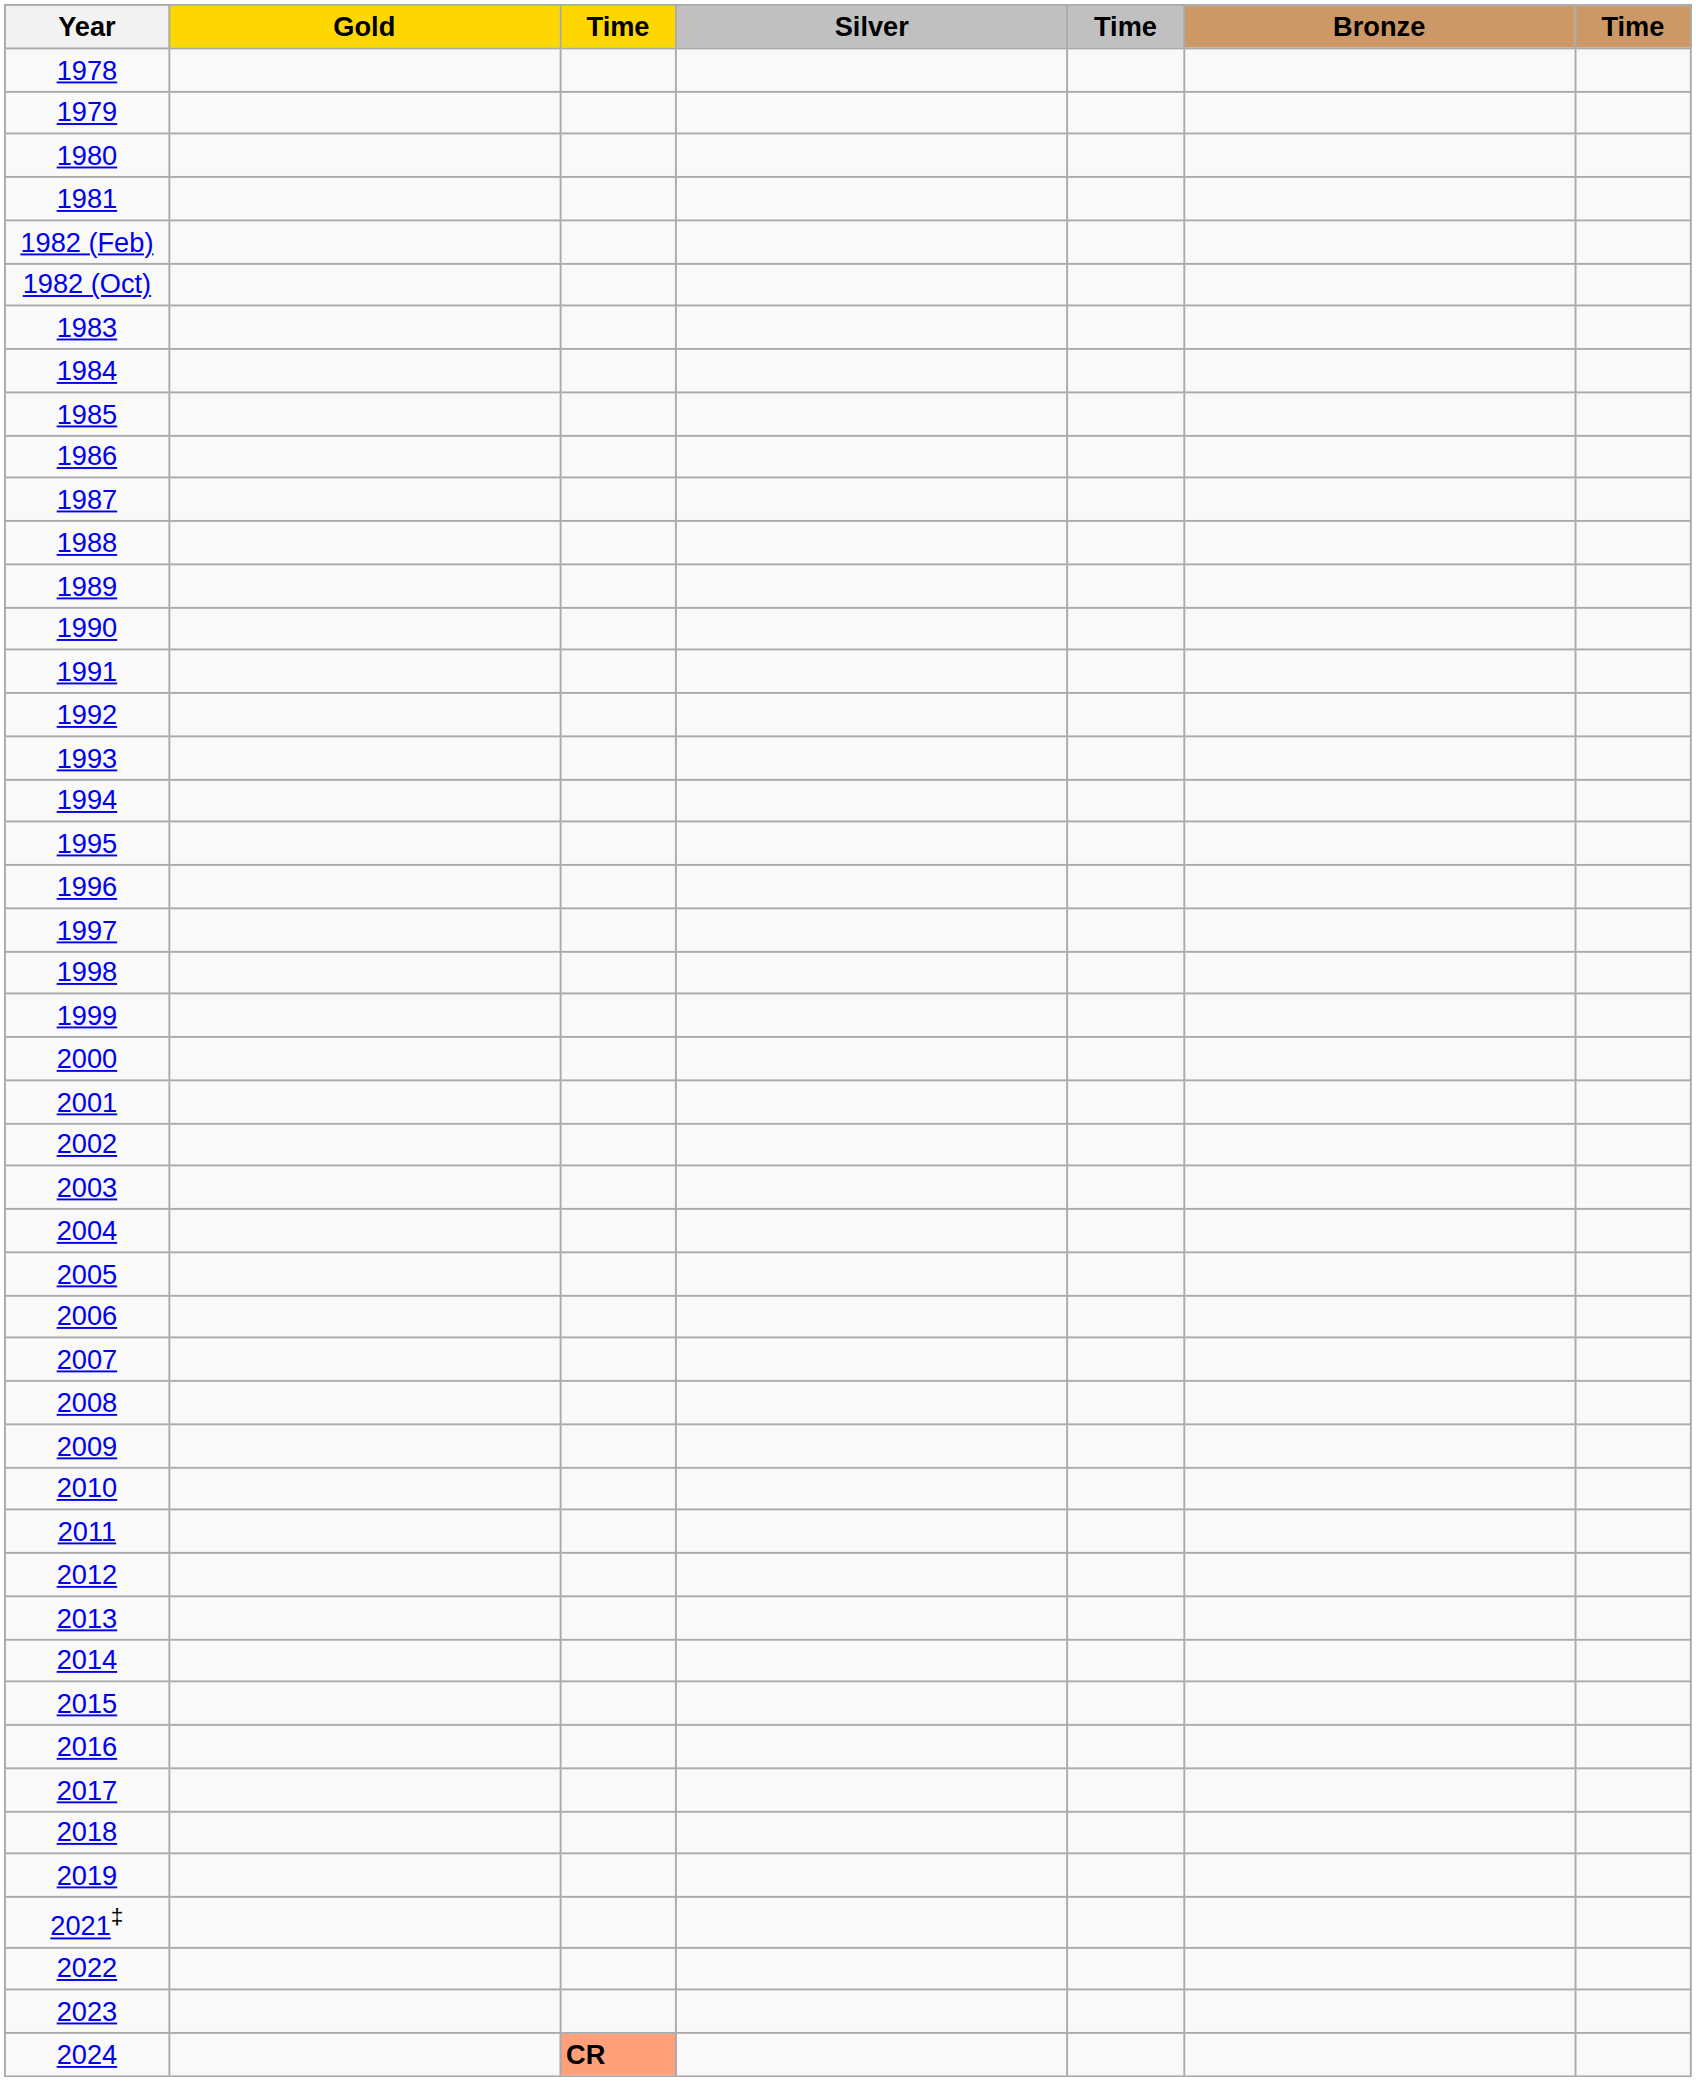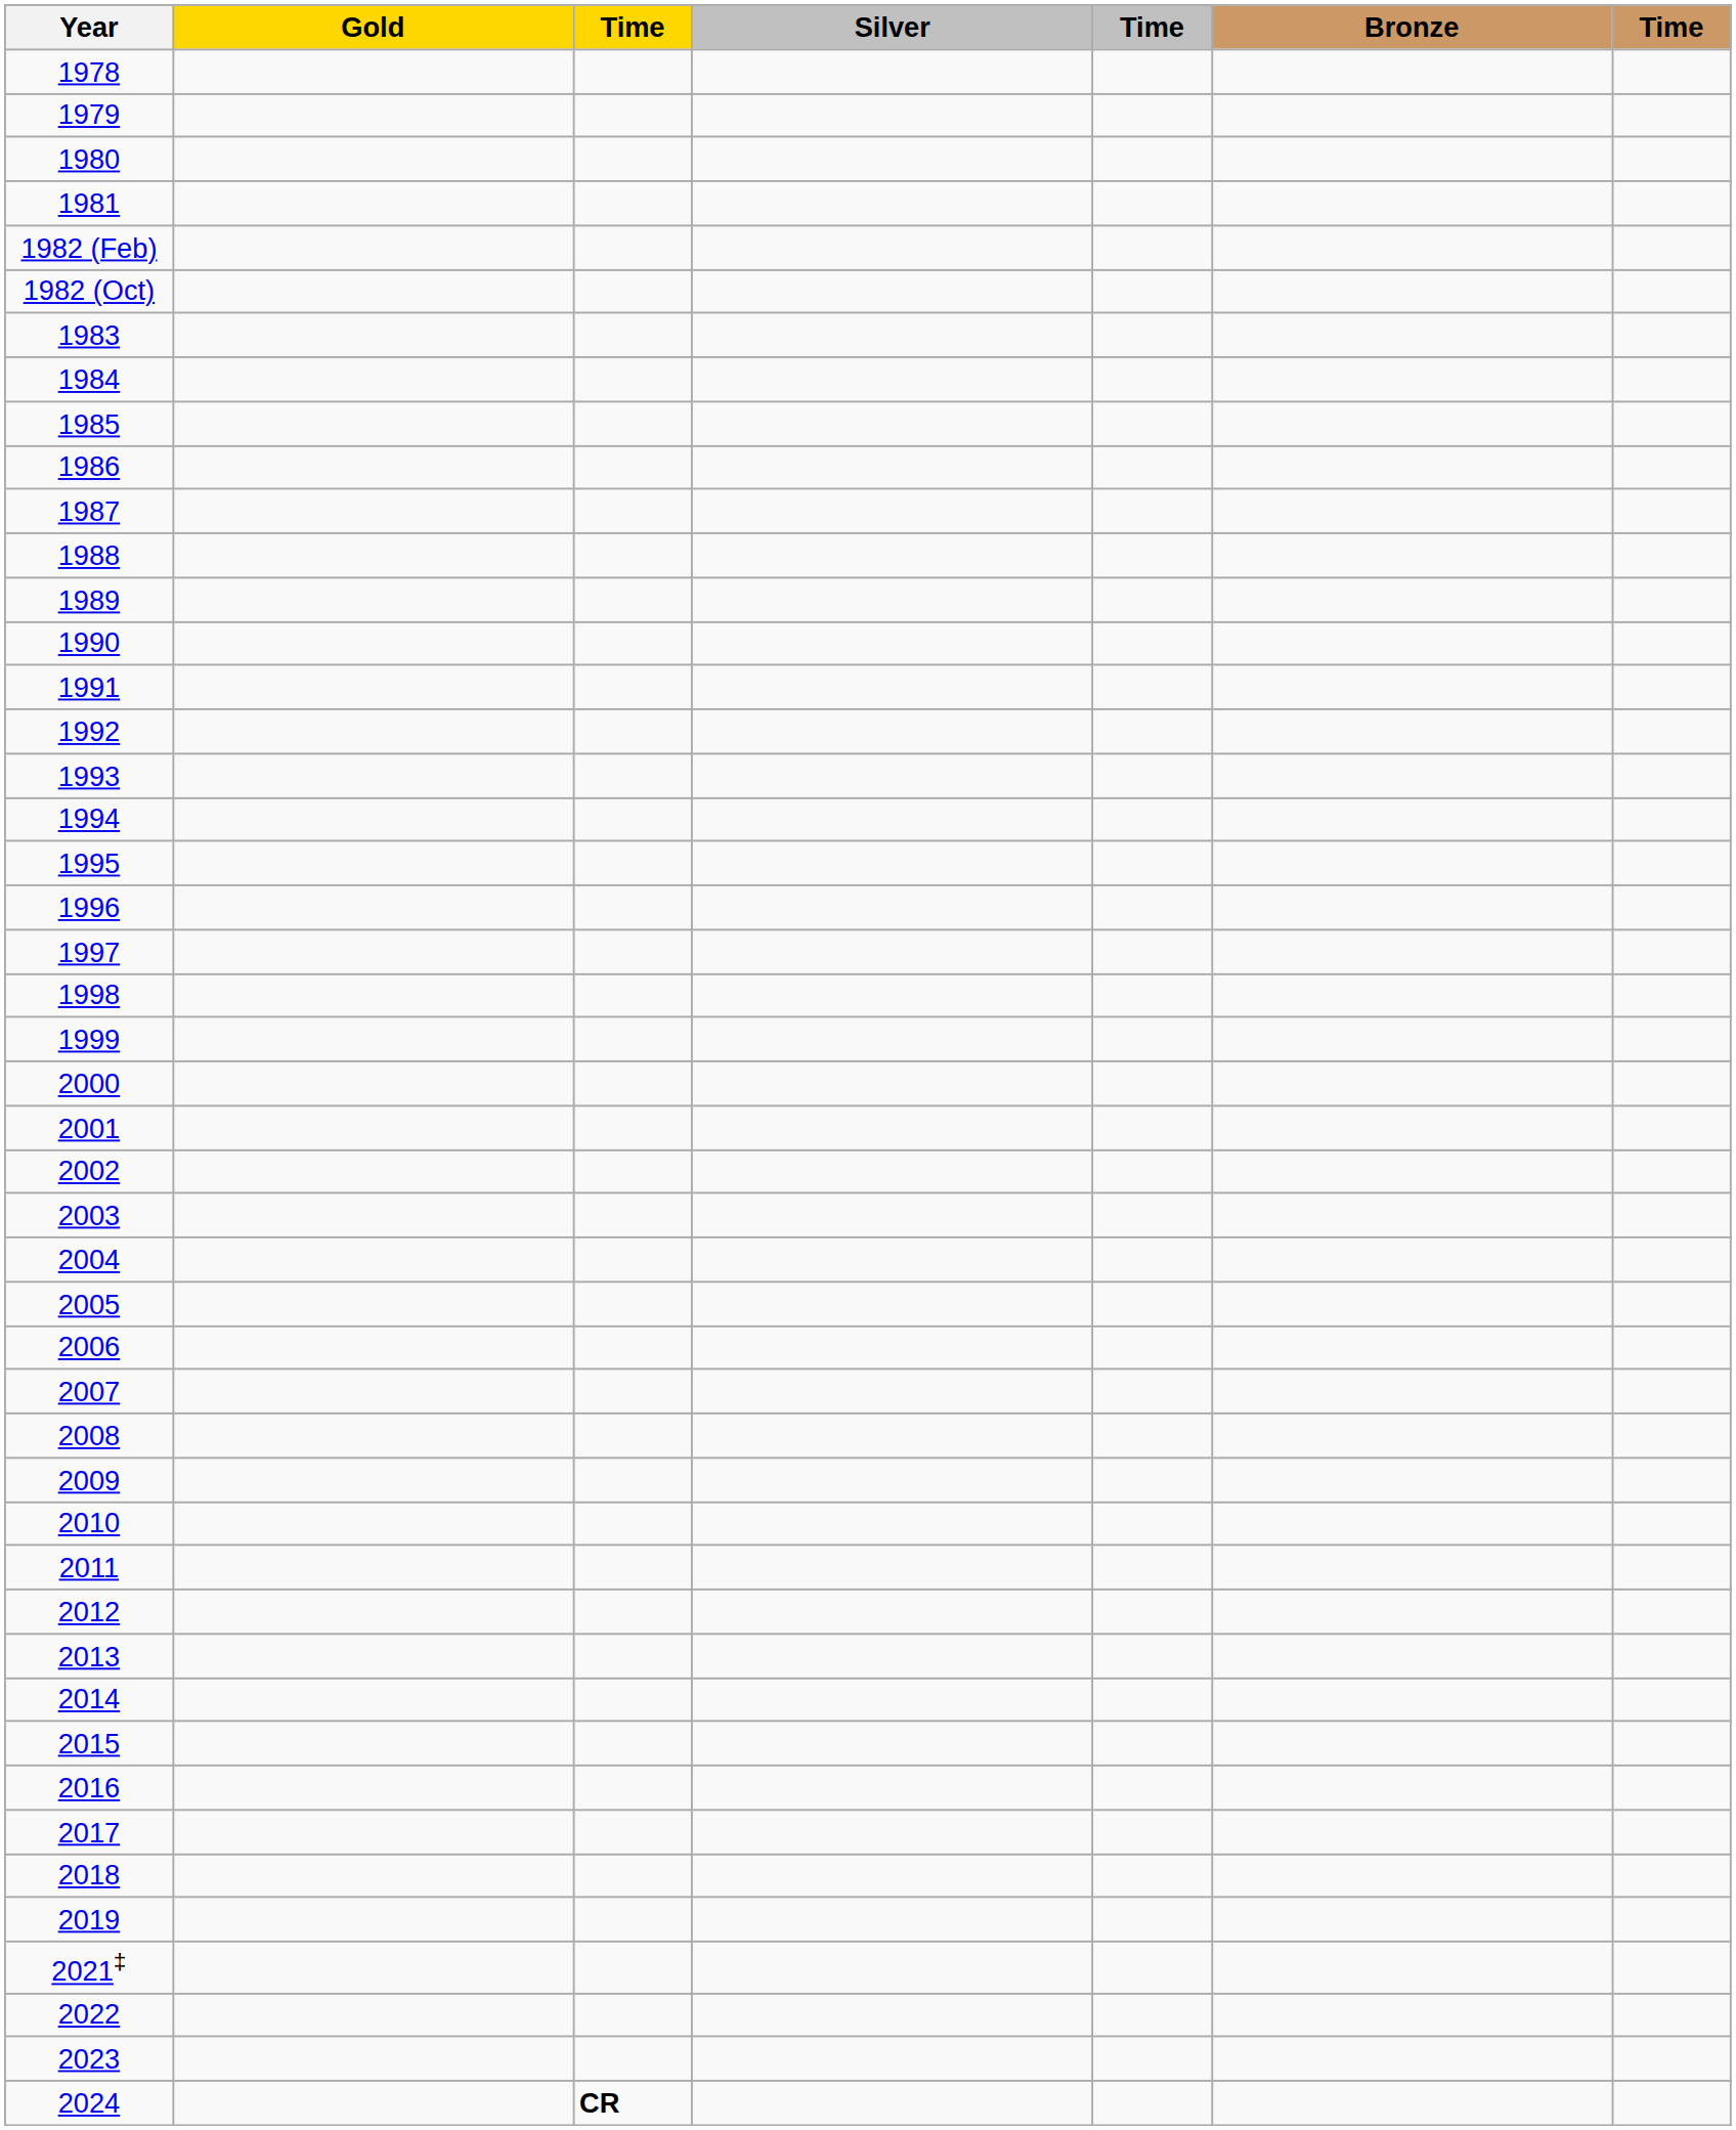2024 | column 3: lightsalmon background -> no background
